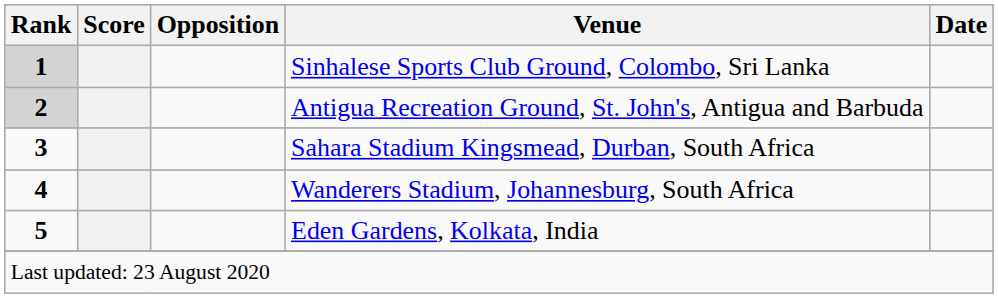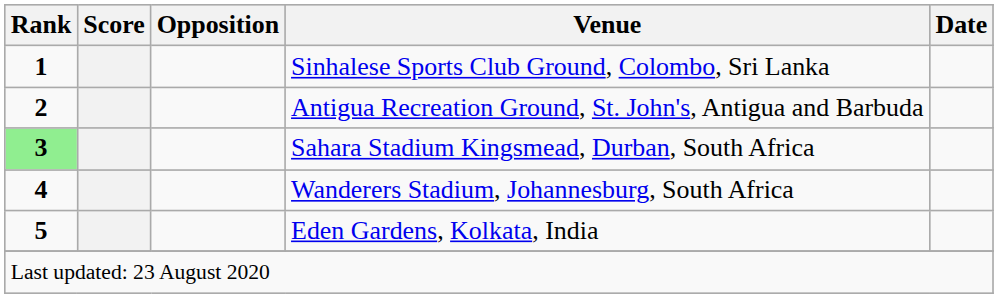Sinhalese Sports Club Ground, Colombo, Sri Lanka | Rank: lightgrey background -> no background
Antigua Recreation Ground, St. John's, Antigua and Barbuda | Rank: lightgrey background -> no background
Sahara Stadium Kingsmead, Durban, South Africa | Rank: no background -> lightgreen background
